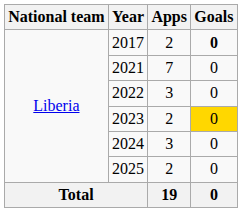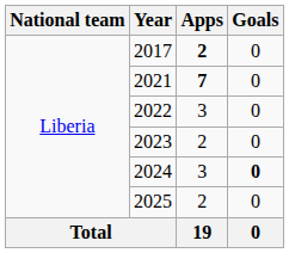2017 | Apps: normal -> bold
2017 | Goals: bold -> normal
2021 | Apps: normal -> bold
2023 | Goals: gold background -> no background
2024 | Goals: normal -> bold
